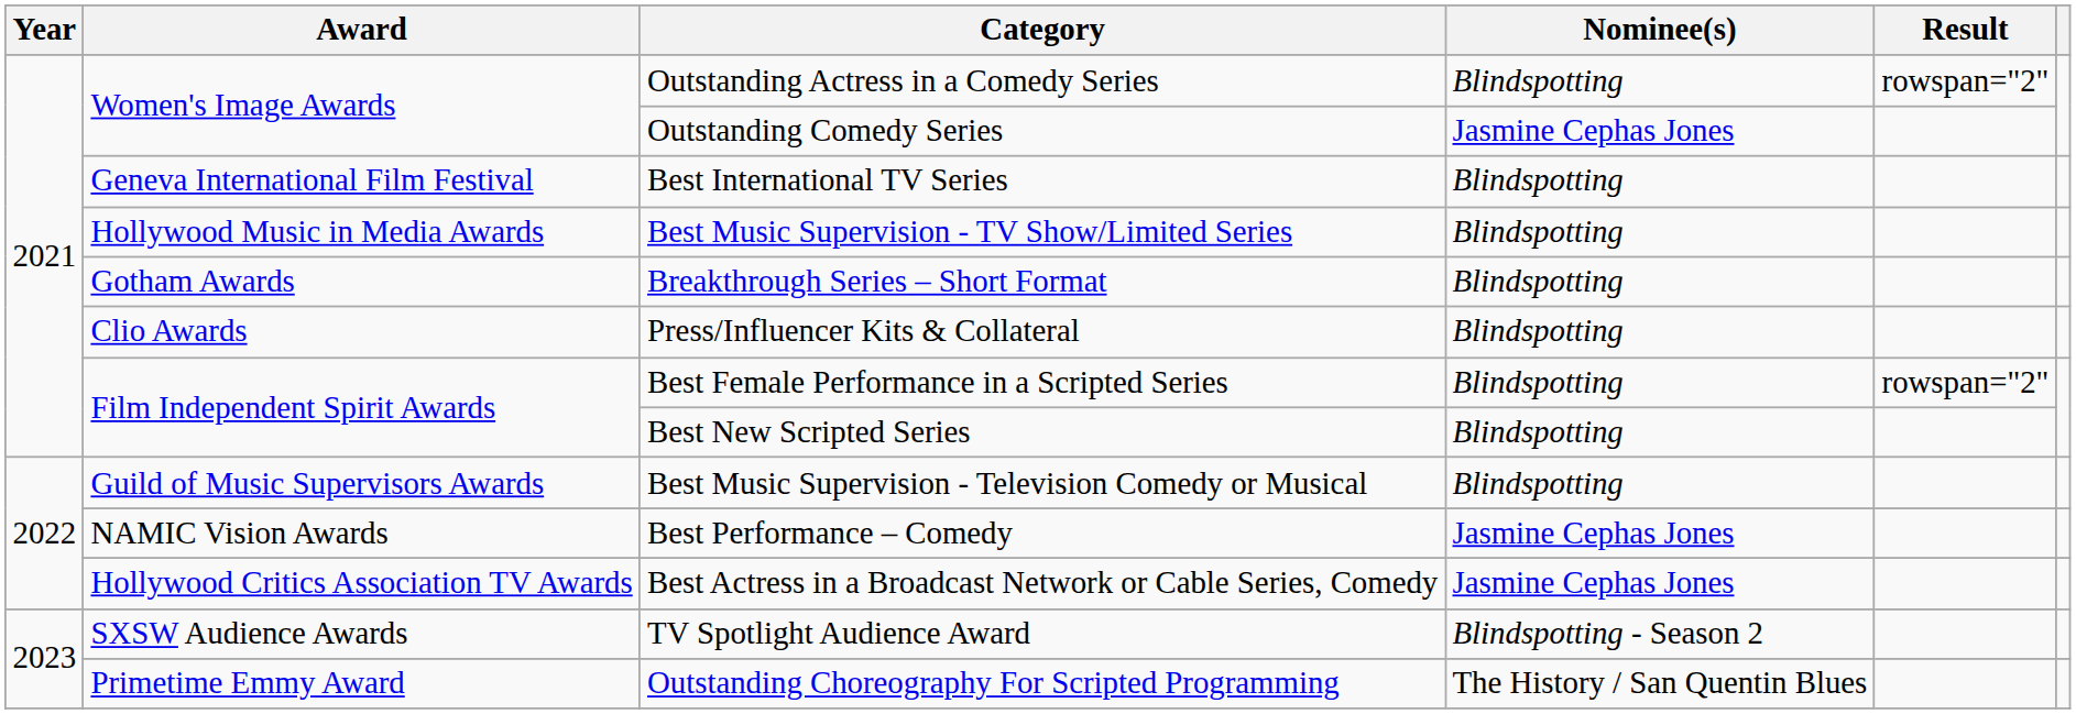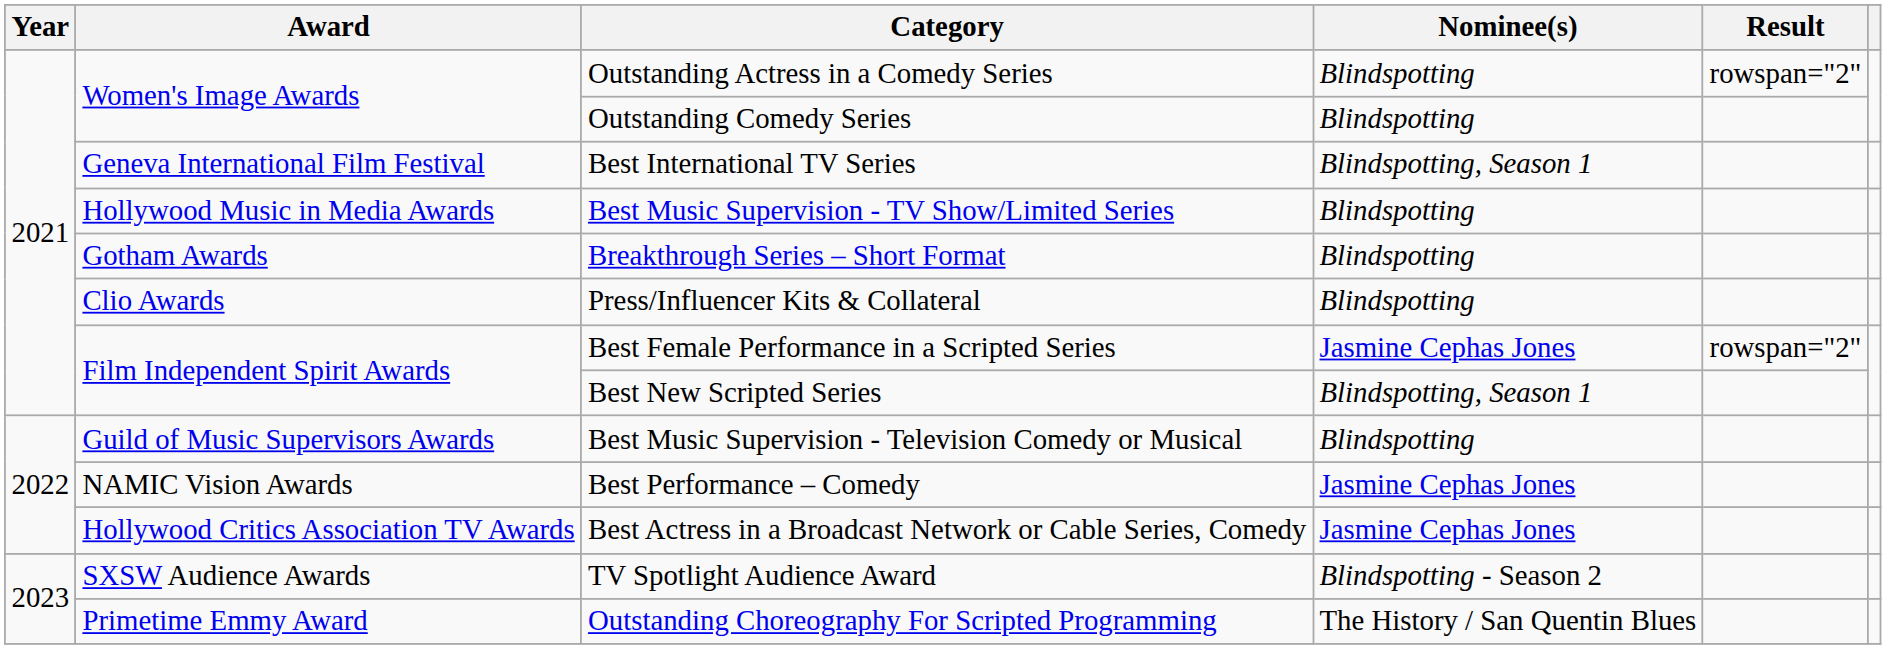Outstanding Comedy Series | Nominee(s): Jasmine Cephas Jones -> Blindspotting
Best International TV Series | Nominee(s): Blindspotting -> Blindspotting, Season 1
Best Female Performance in a Scripted Series | Nominee(s): Blindspotting -> Jasmine Cephas Jones
Best New Scripted Series | Nominee(s): Blindspotting -> Blindspotting, Season 1
